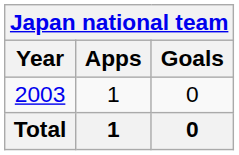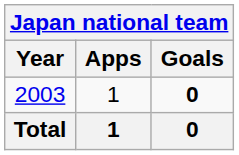2003 | Goals: normal -> bold
